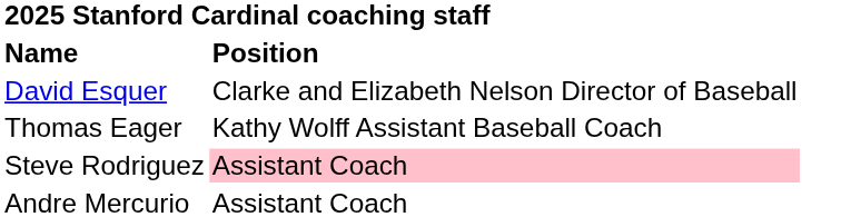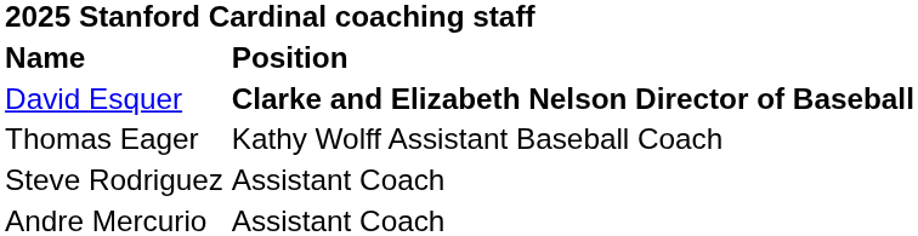David Esquer | Position: normal -> bold
Steve Rodriguez | Position: pink background -> no background
